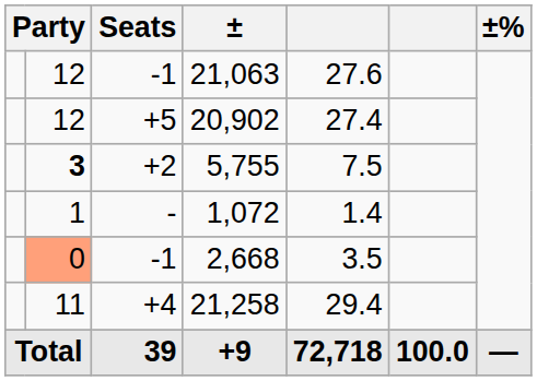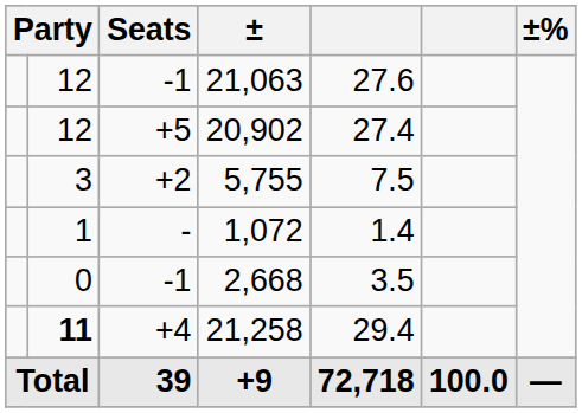5,755 | column 2: bold -> normal
2,668 | column 2: lightsalmon background -> no background
21,258 | column 2: normal -> bold
